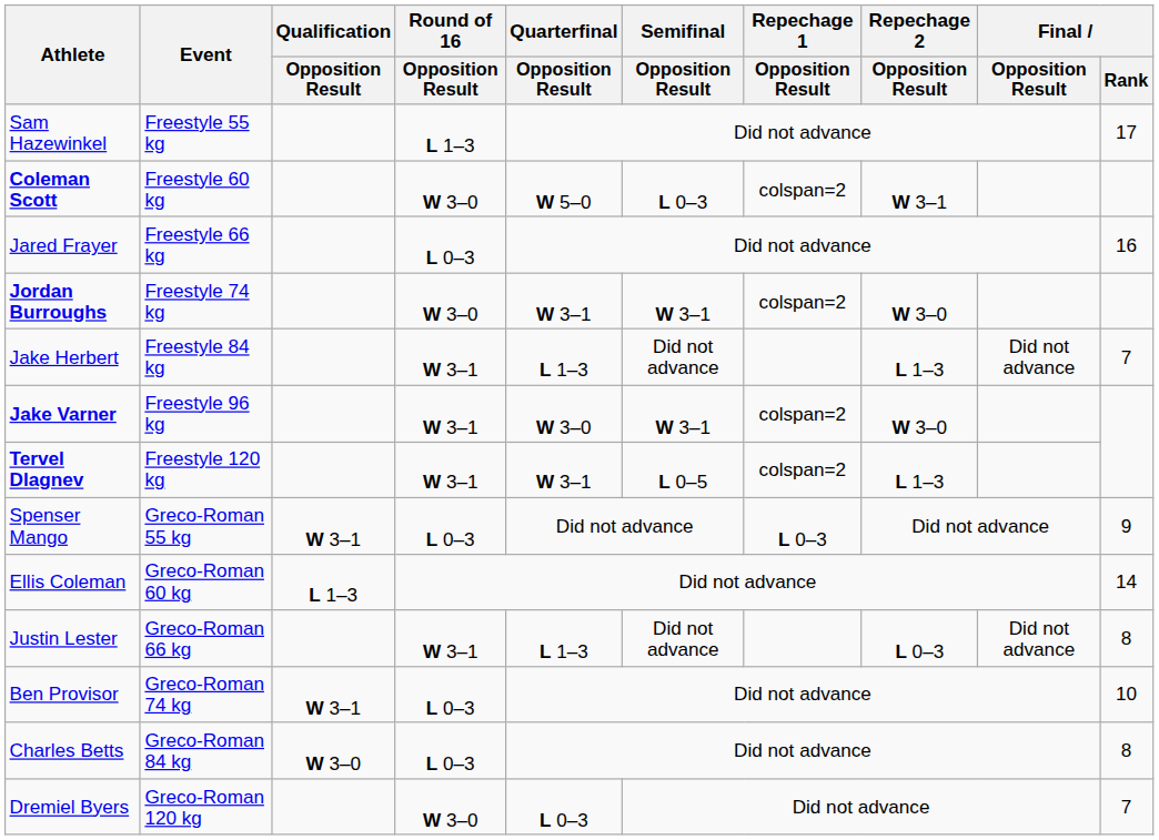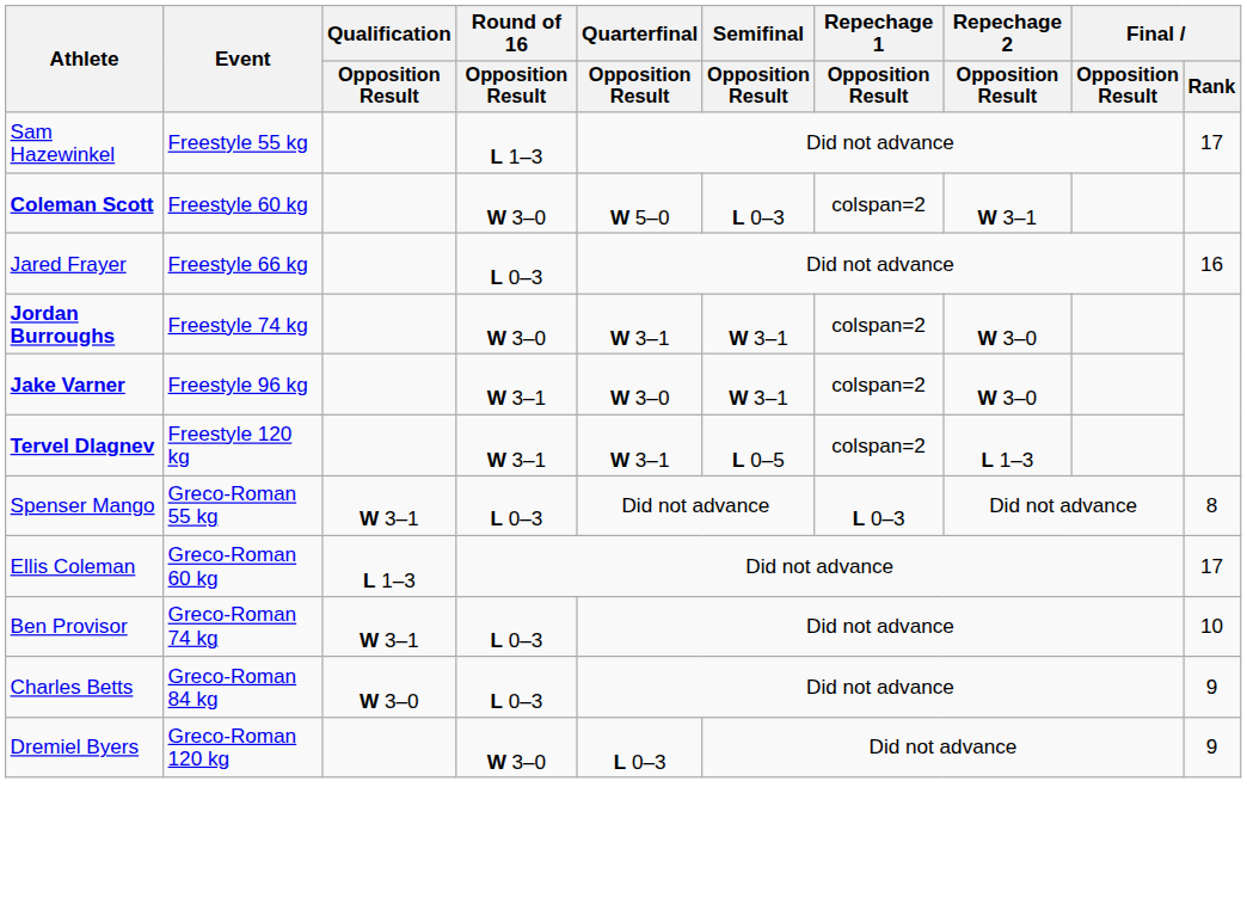- row: Jake Herbert | Freestyle 84 kg | W 3–1 | L 1–3 | Did not advance | L 1–3 | Did not advance | 7
Spenser Mango | Final / Rank: 9 -> 8
Ellis Coleman | Final / Rank: 14 -> 17
- row: Justin Lester | Greco-Roman 66 kg | W 3–1 | L 1–3 | Did not advance | L 0–3 | Did not advance | 8
Charles Betts | Final / Rank: 8 -> 9
Dremiel Byers | Final / Rank: 7 -> 9
